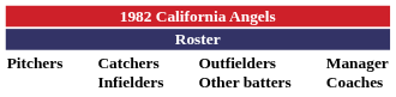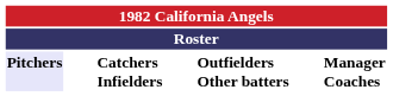Pitchers | column 1: no background -> lavender background
